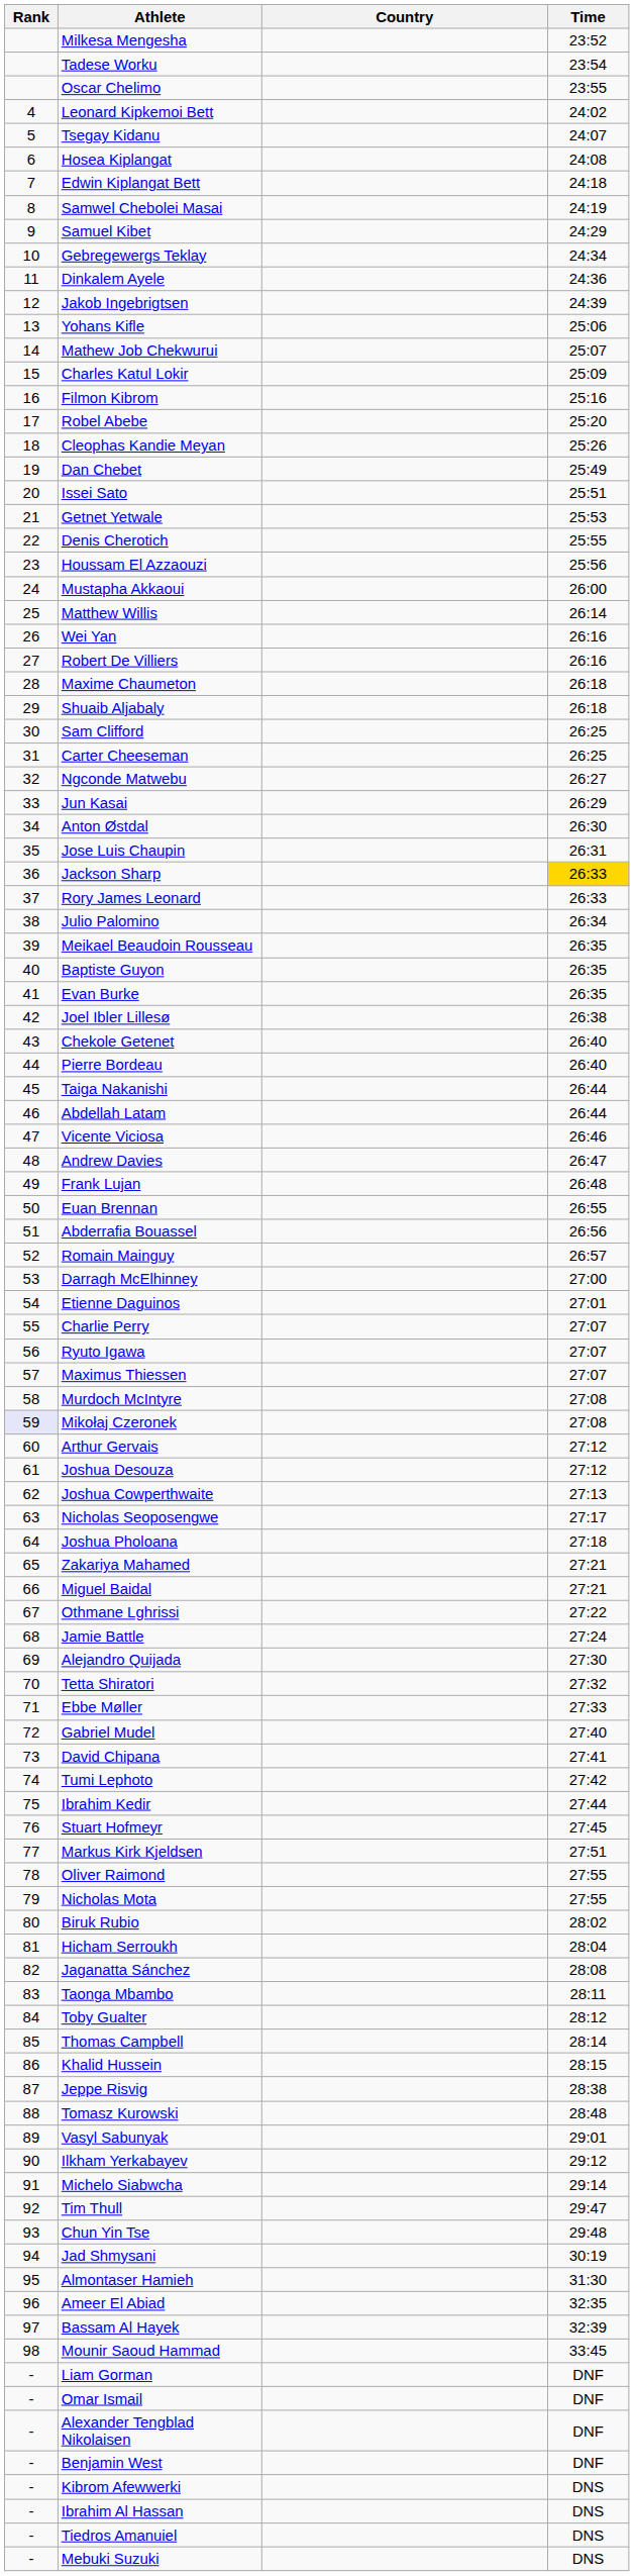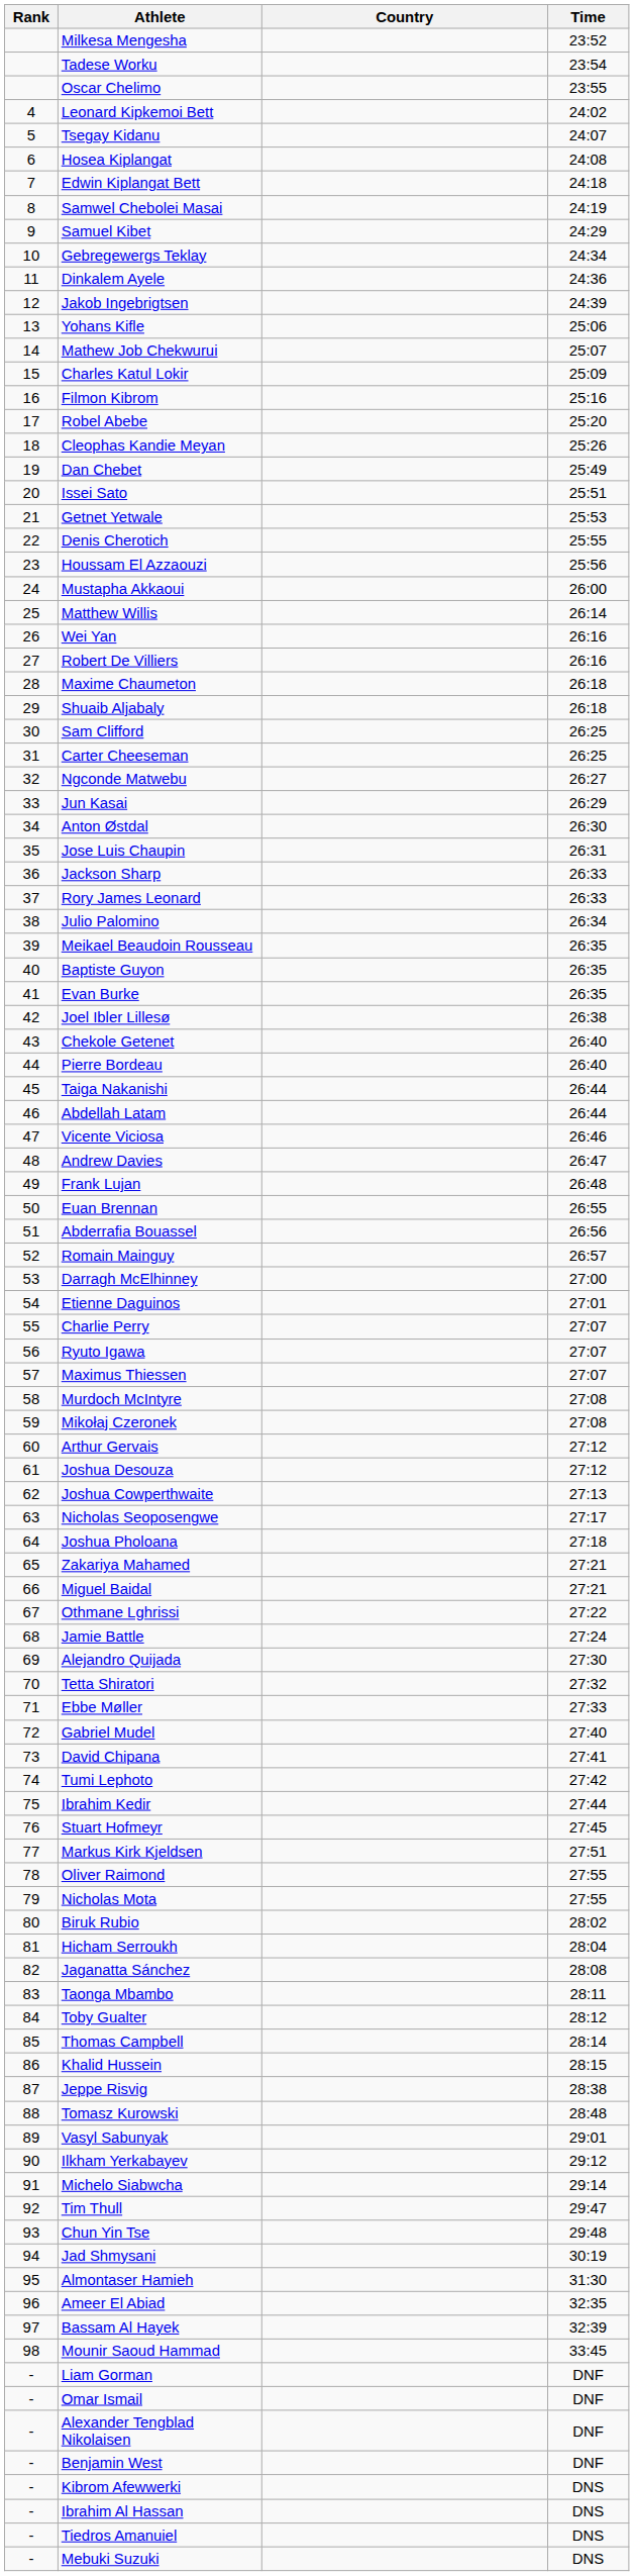Jackson Sharp | Time: gold background -> no background
Mikołaj Czeronek | Rank: lavender background -> no background
